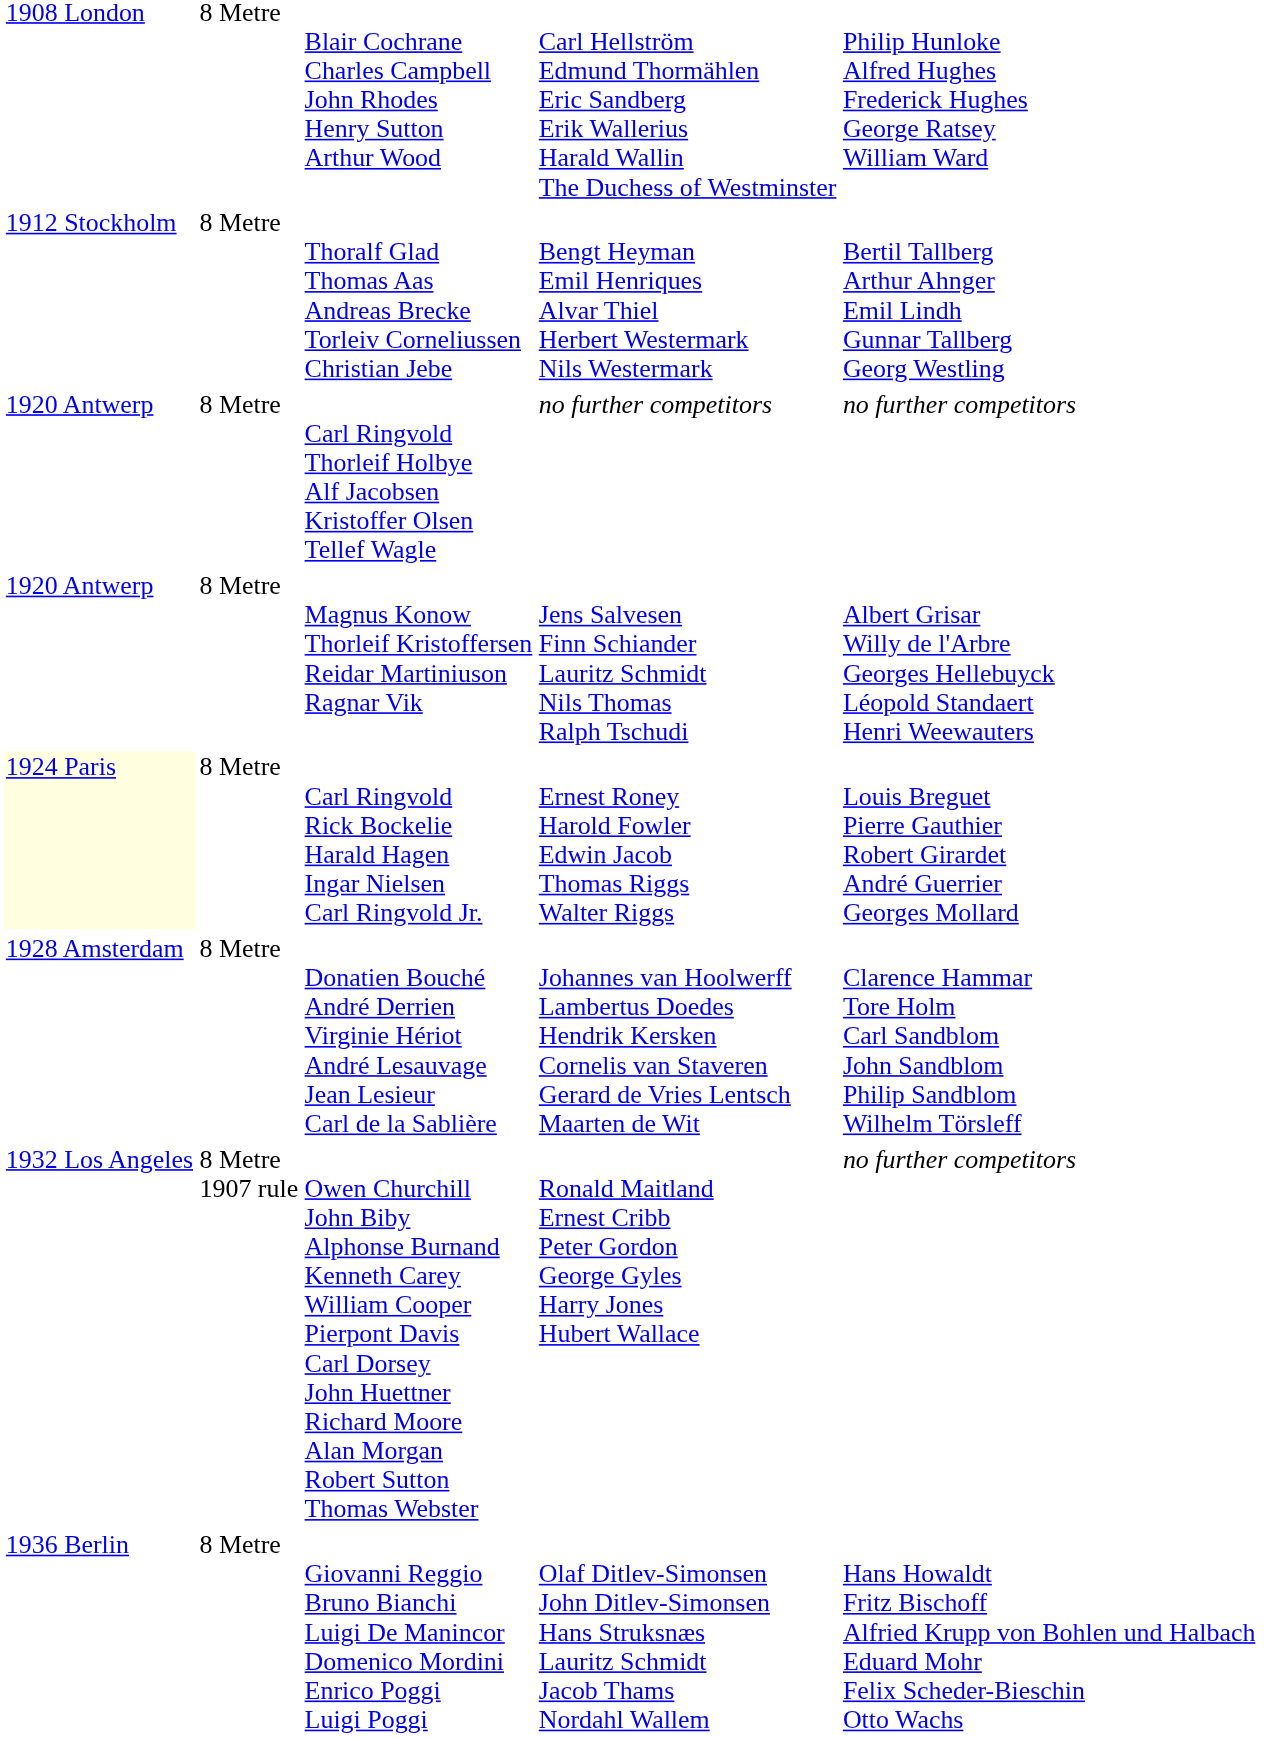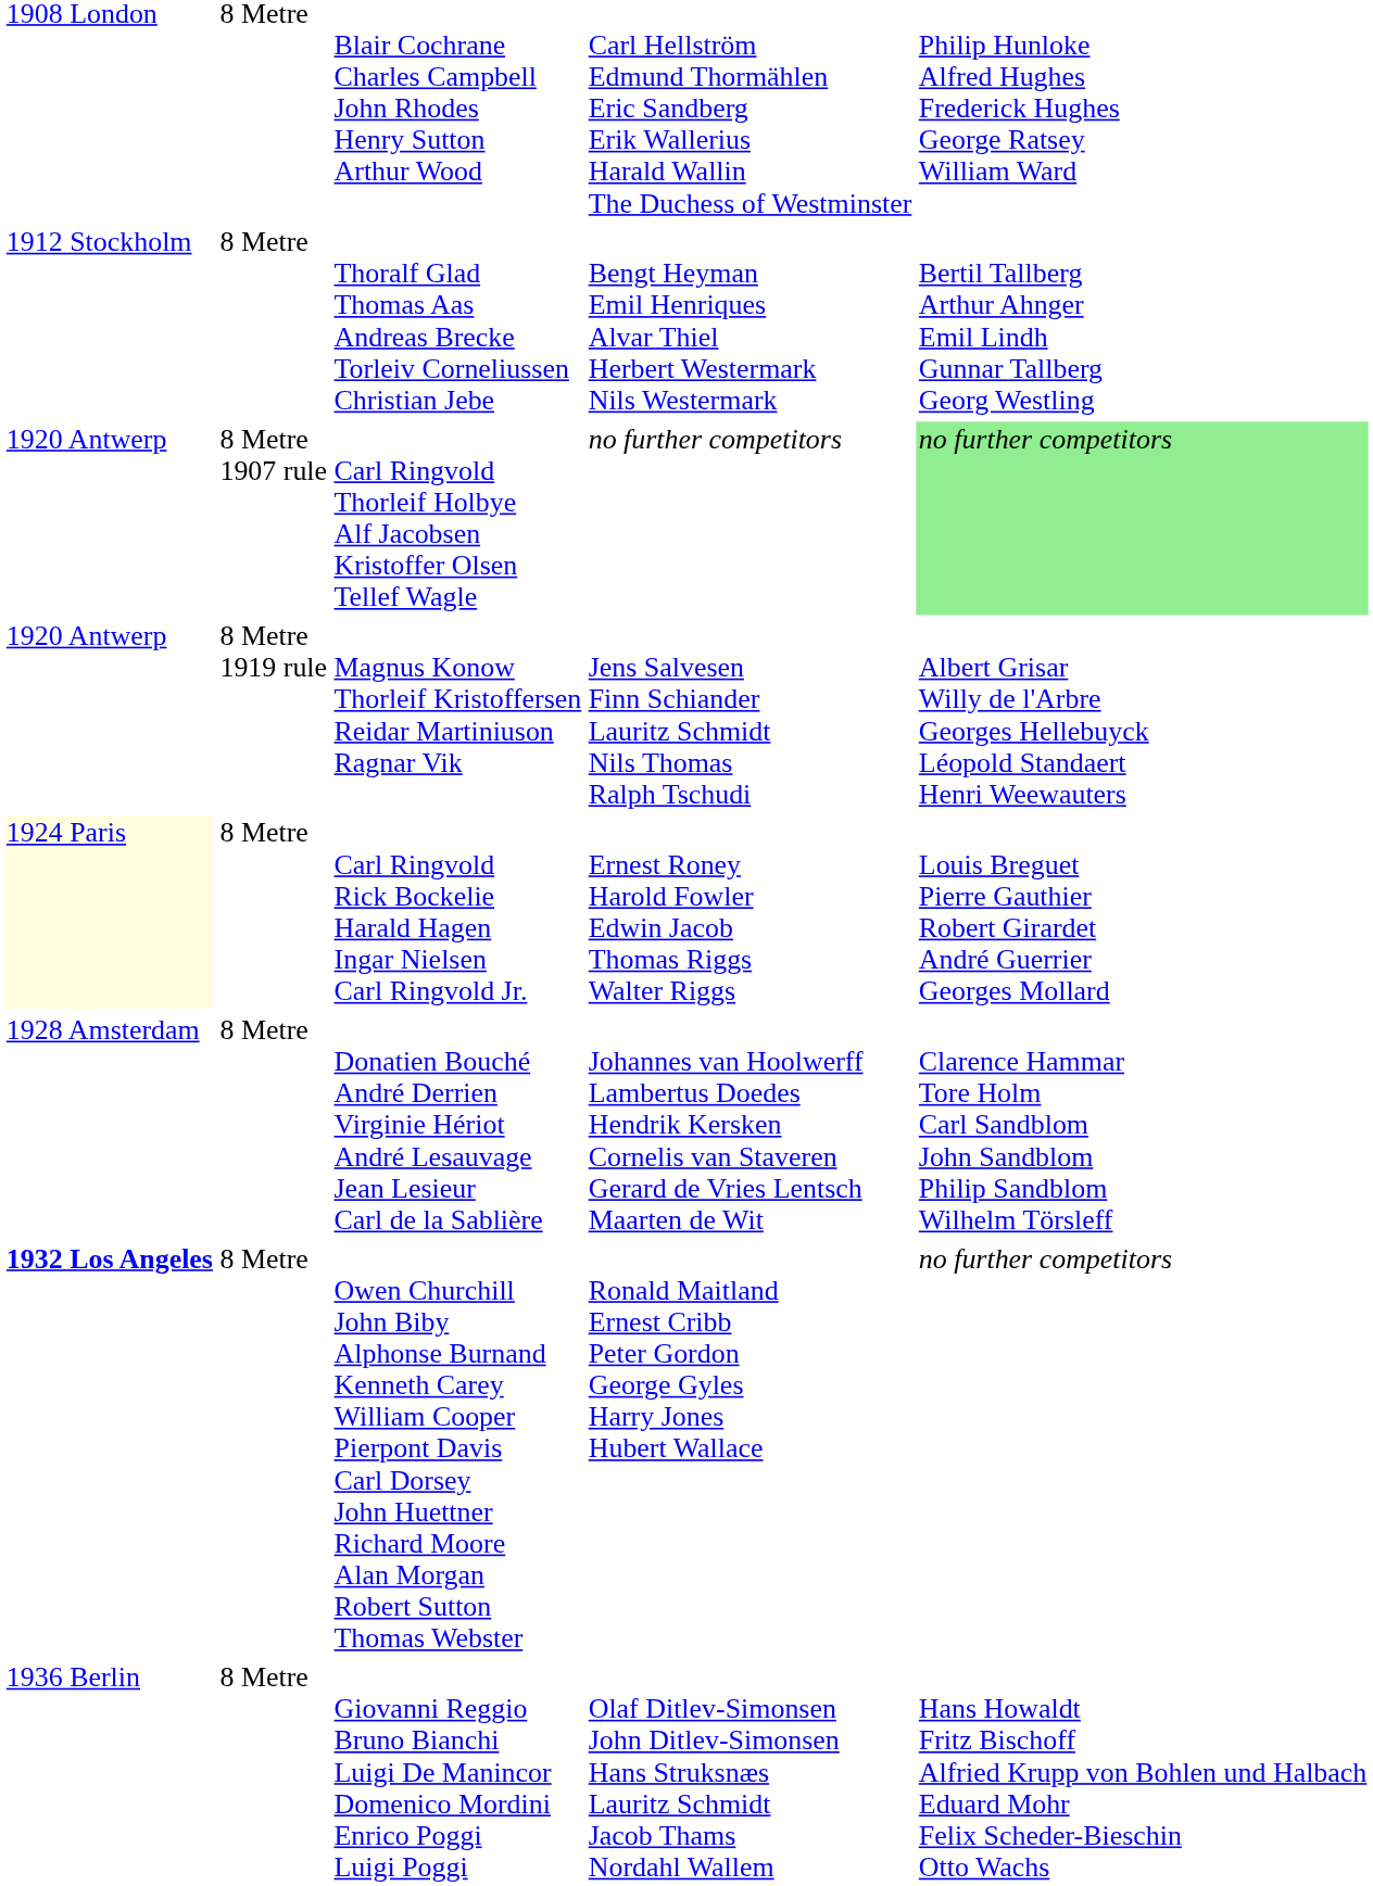row 3 | column 2: 8 Metre -> 8 Metre 1907 rule
row 3 | column 5: no background -> lightgreen background
row 4 | column 2: 8 Metre -> 8 Metre 1919 rule
row 7 | column 1: normal -> bold
row 7 | column 2: 8 Metre 1907 rule -> 8 Metre
